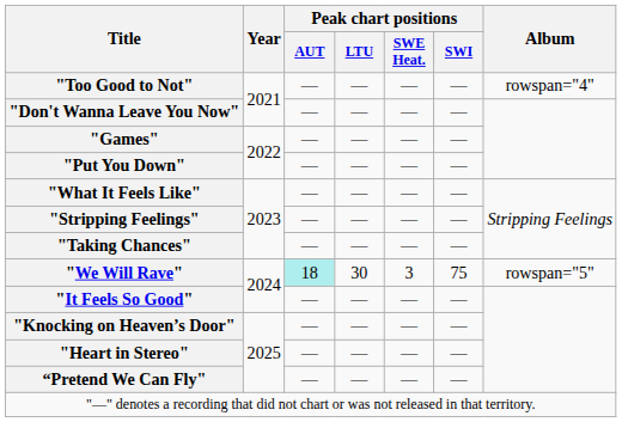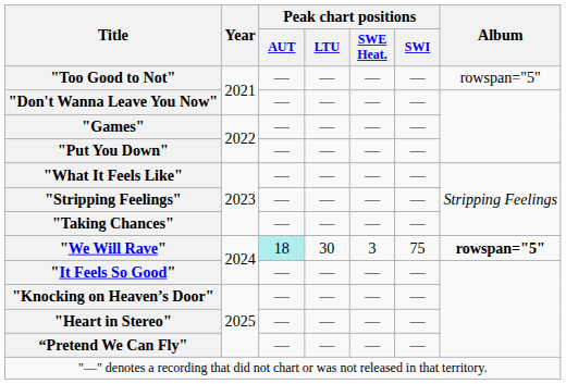"Too Good to Not" | Album: rowspan="4" -> rowspan="5"
"We Will Rave" | Album: normal -> bold
